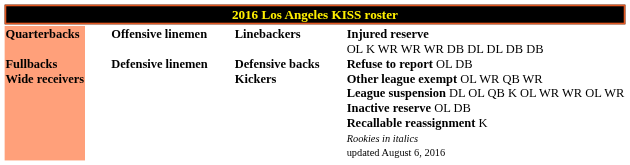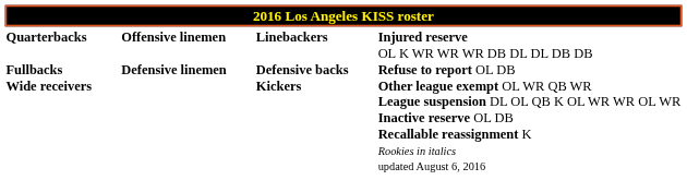Quarterbacks Fullbacks Wide receivers | column 1: lightsalmon background -> no background
